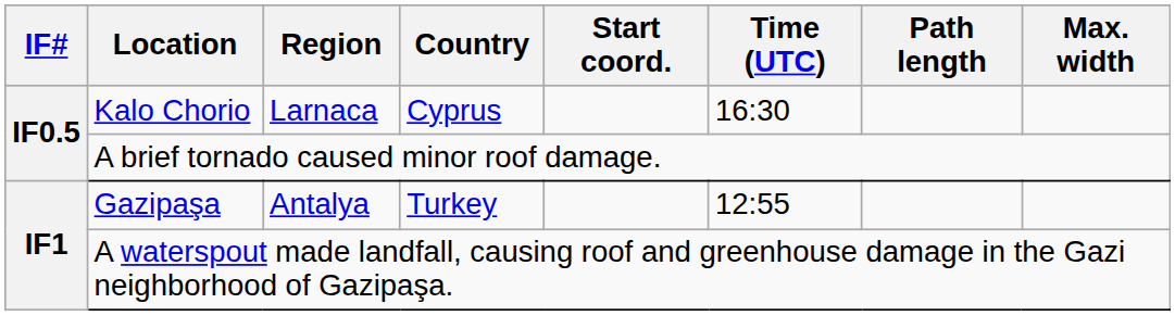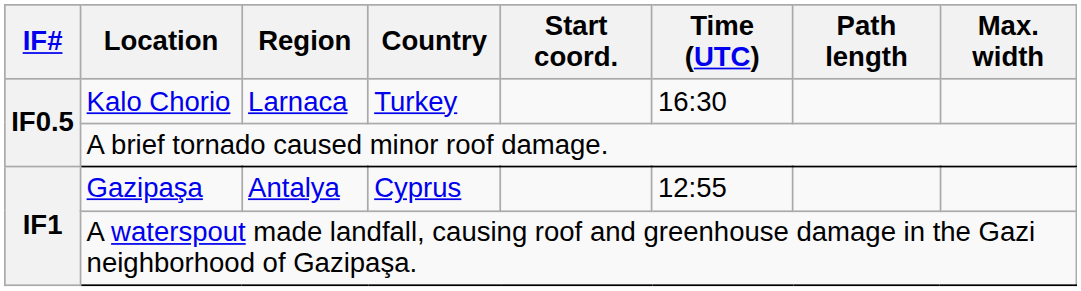Kalo Chorio | Country: Cyprus -> Turkey
Gazipaşa | Country: Turkey -> Cyprus
